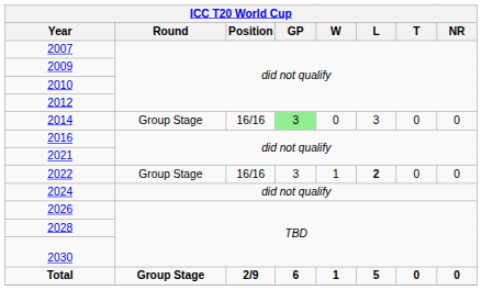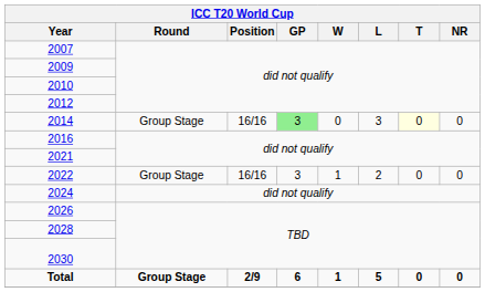2014 | T: no background -> lightyellow background
2022 | L: bold -> normal
